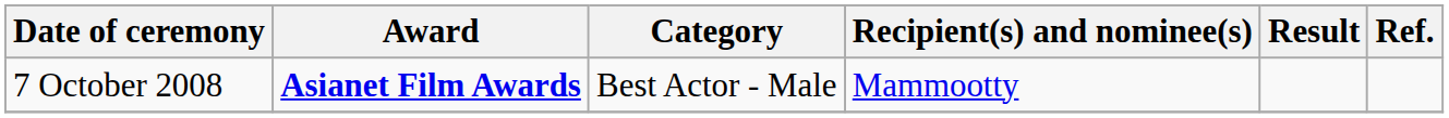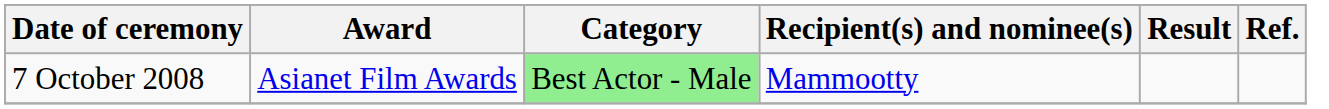7 October 2008 | Award: bold -> normal
7 October 2008 | Category: no background -> lightgreen background
